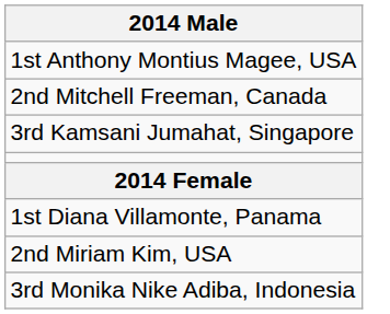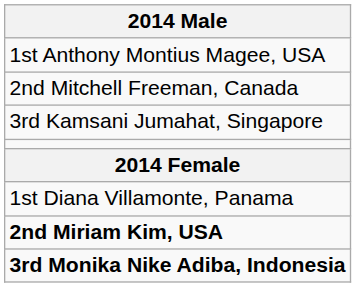row 8 | column 1: normal -> bold
row 9 | column 1: normal -> bold
